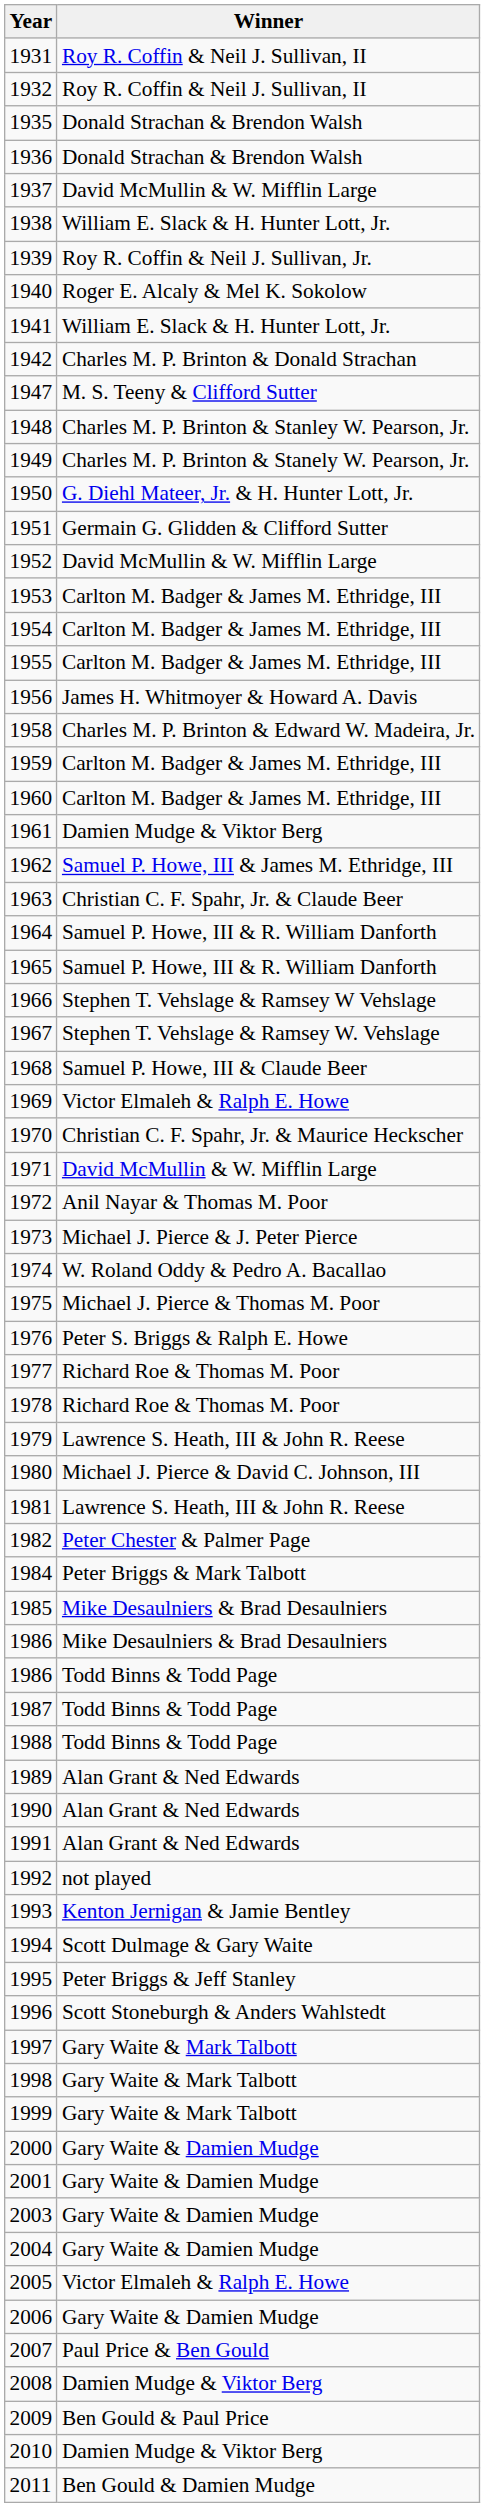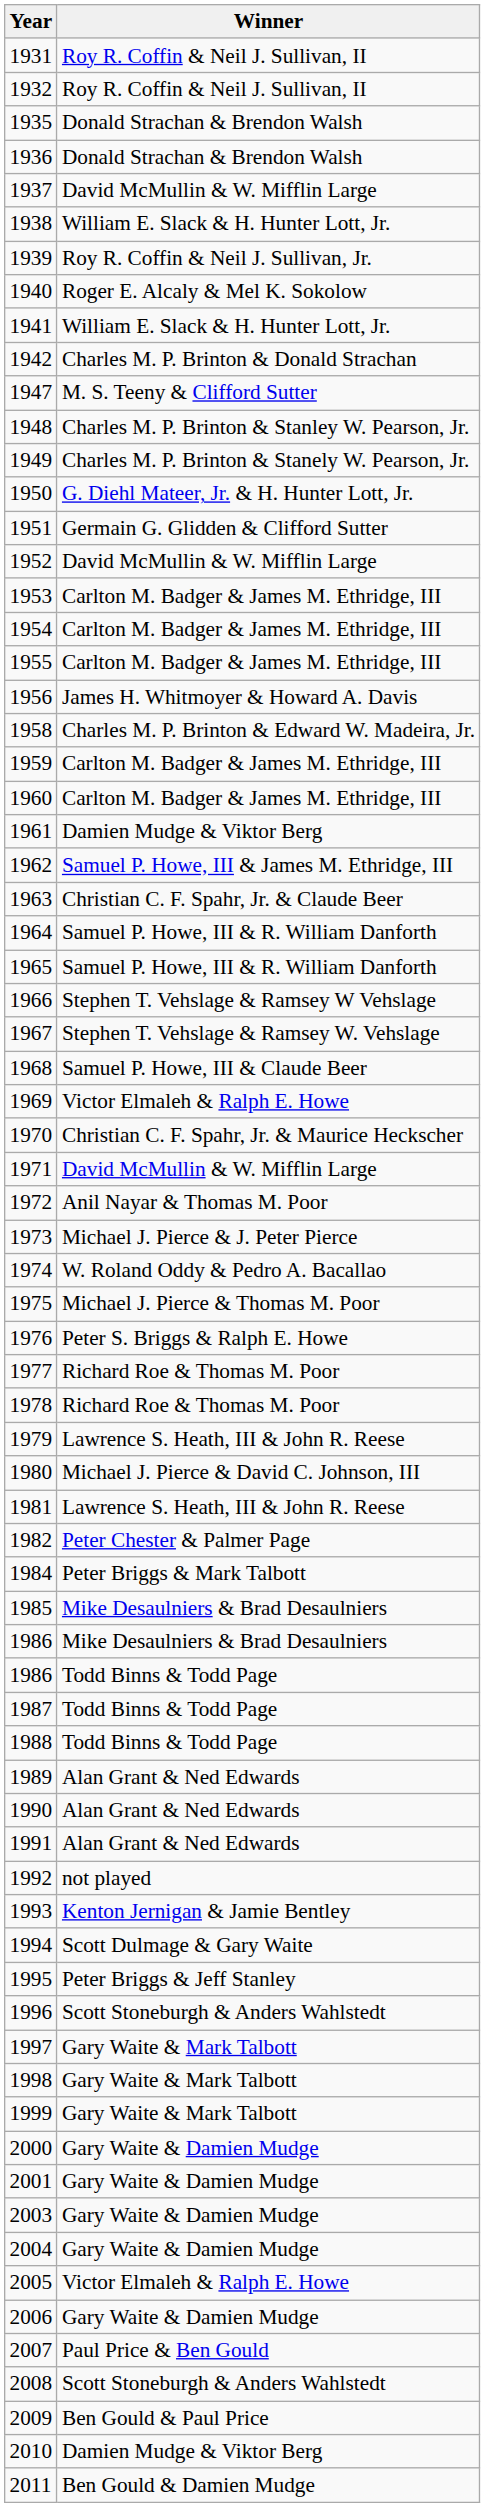row 71 | Winner: Damien Mudge & Viktor Berg -> Scott Stoneburgh & Anders Wahlstedt
